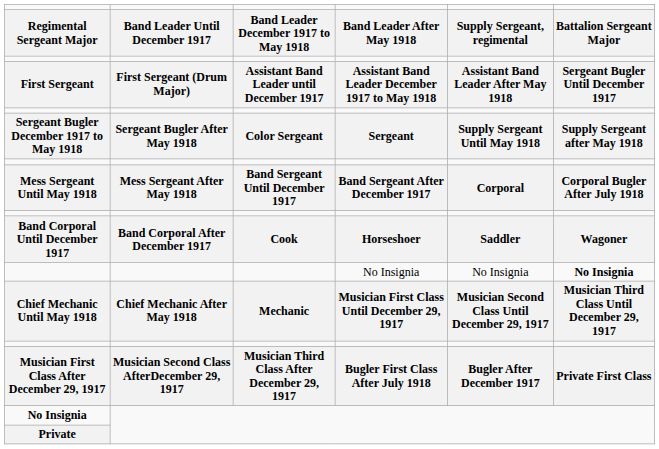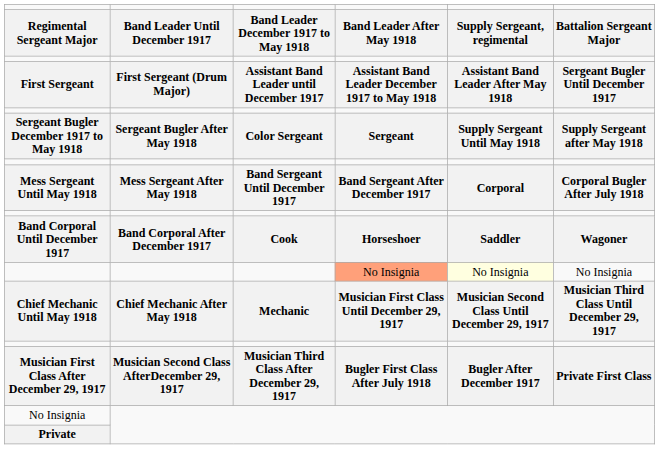row 11 | column 4: no background -> lightsalmon background
row 11 | column 5: no background -> lightyellow background
row 11 | column 6: bold -> normal
row 15 | column 1: bold -> normal
